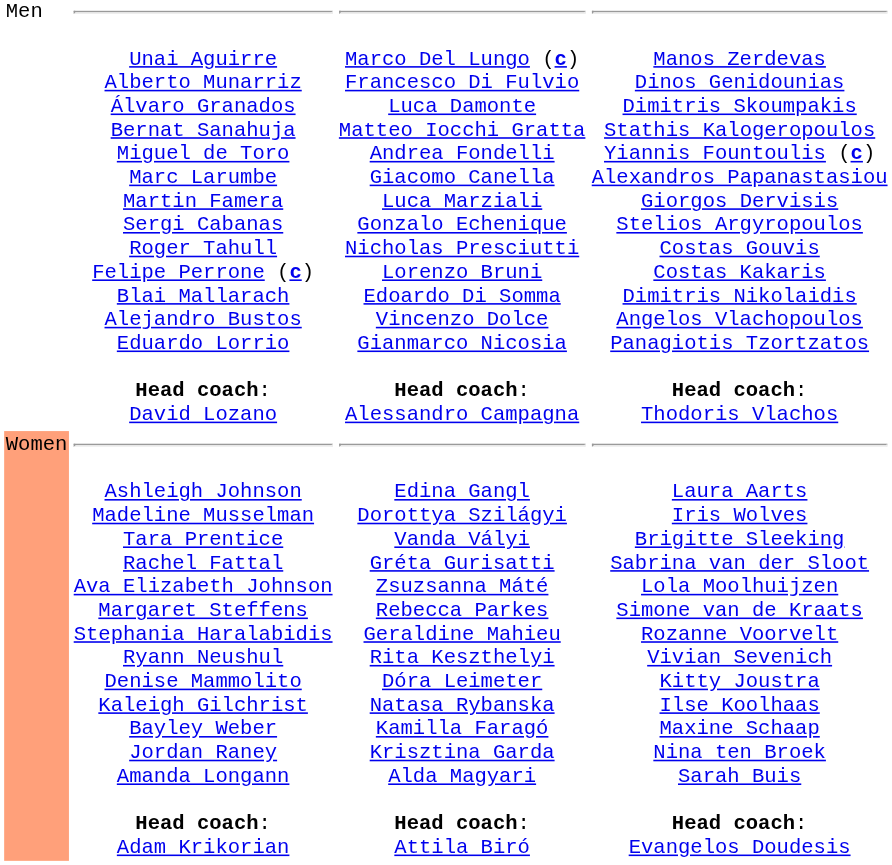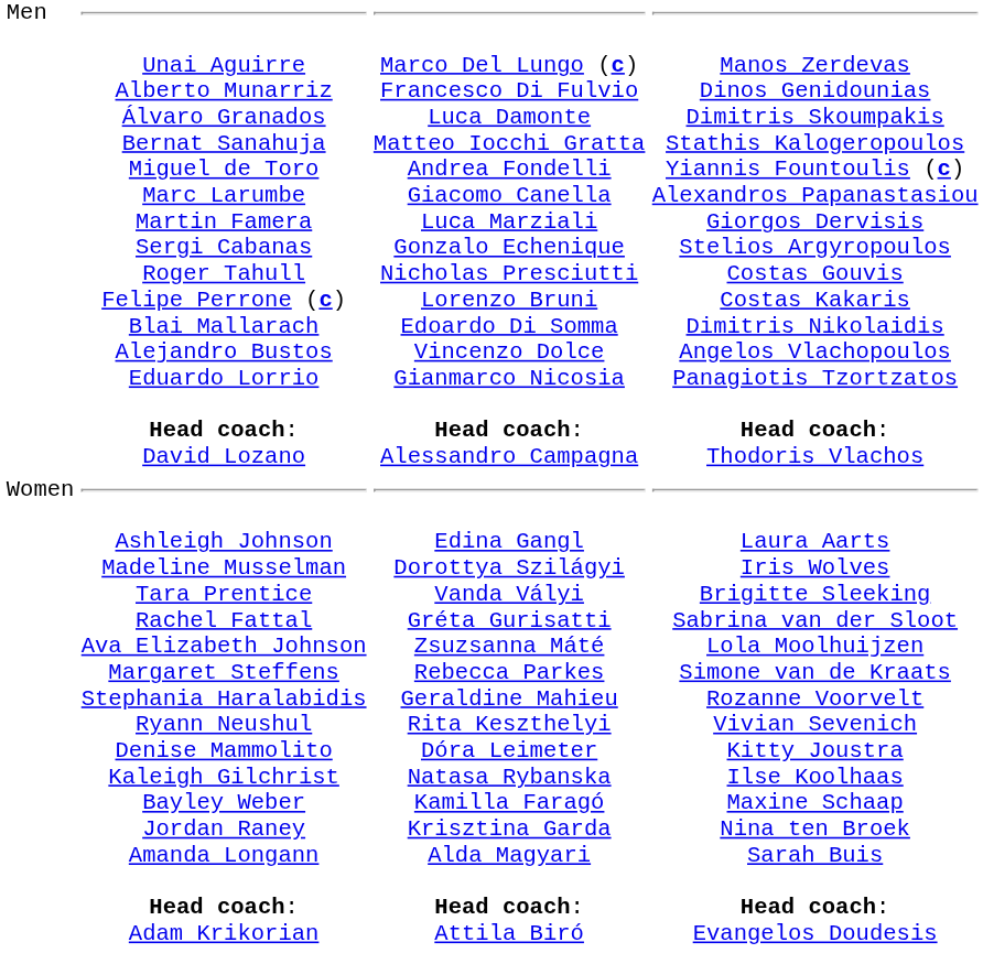Women | column 1: lightsalmon background -> no background
